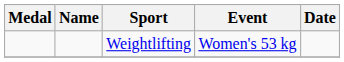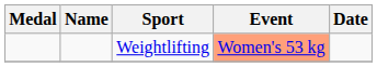Weightlifting | Event: no background -> lightsalmon background
